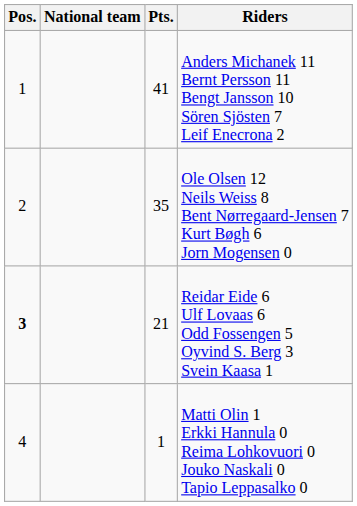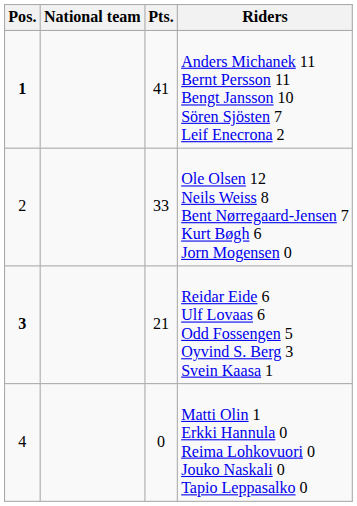row 2 | Pos.: normal -> bold
row 3 | Pts.: 35 -> 33
row 5 | Pts.: 1 -> 0
